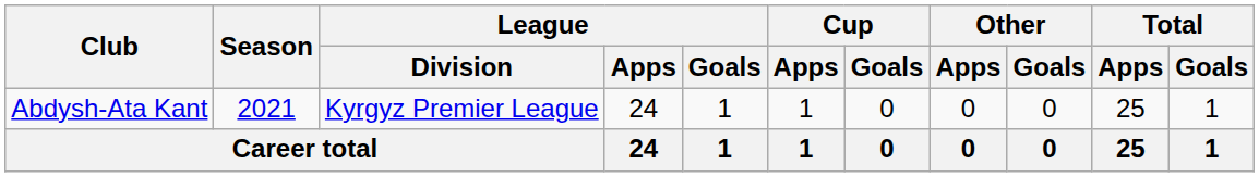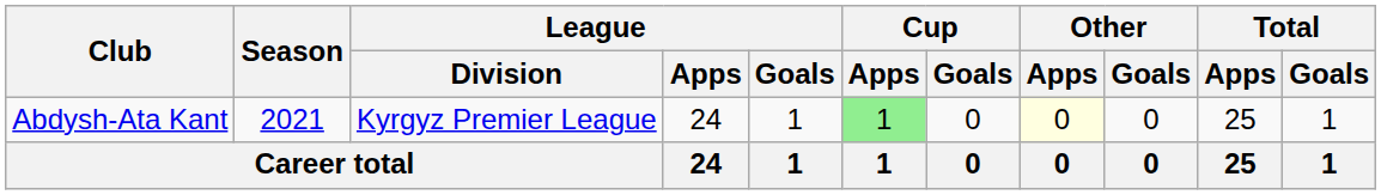Abdysh-Ata Kant | Cup / Apps: no background -> lightgreen background
Abdysh-Ata Kant | Other / Apps: no background -> lightyellow background
